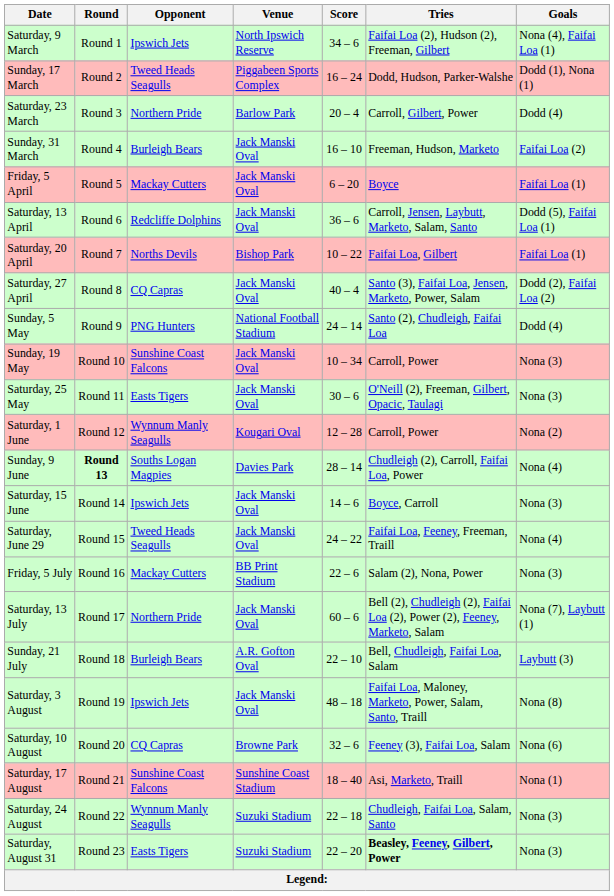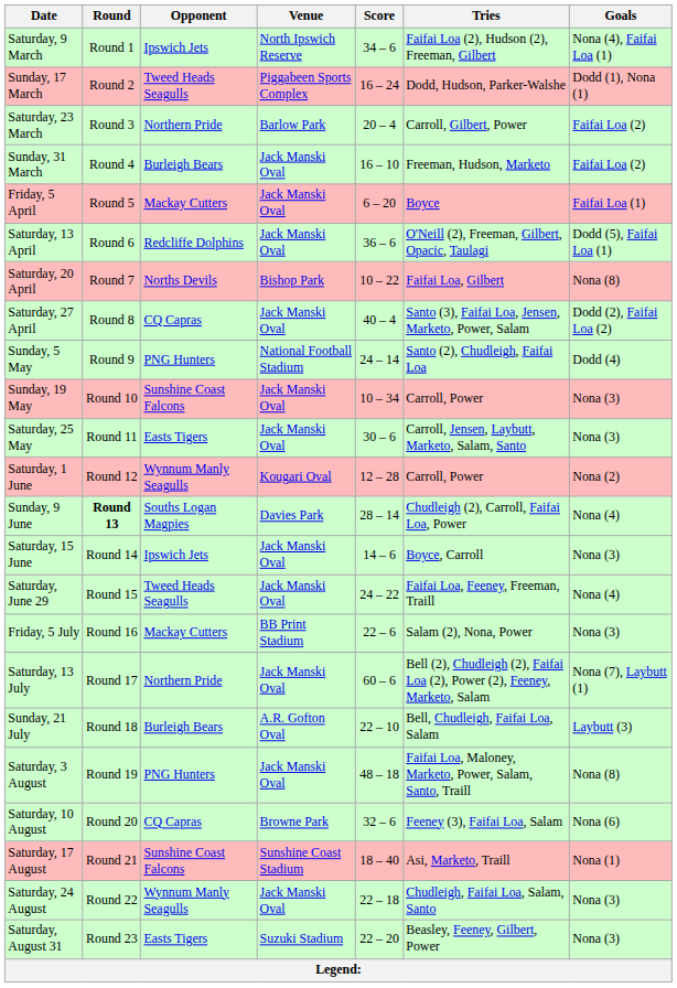Saturday, 23 March | Goals: Dodd (4) -> Faifai Loa (2)
Saturday, 13 April | Tries: Carroll, Jensen, Laybutt, Marketo, Salam, Santo -> O'Neill (2), Freeman, Gilbert, Opacic, Taulagi
Saturday, 20 April | Goals: Faifai Loa (1) -> Nona (8)
Saturday, 25 May | Tries: O'Neill (2), Freeman, Gilbert, Opacic, Taulagi -> Carroll, Jensen, Laybutt, Marketo, Salam, Santo
Saturday, 3 August | Opponent: Ipswich Jets -> PNG Hunters
Saturday, 24 August | Venue: Suzuki Stadium -> Jack Manski Oval
Saturday, August 31 | Tries: bold -> normal
